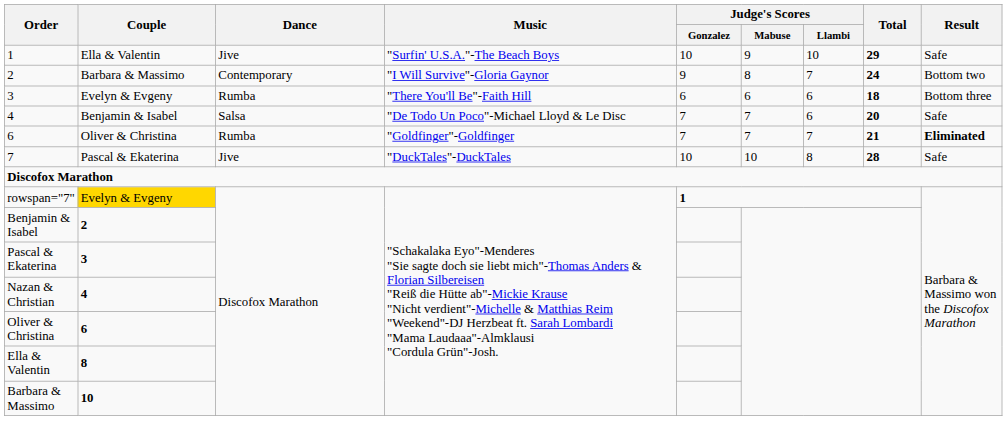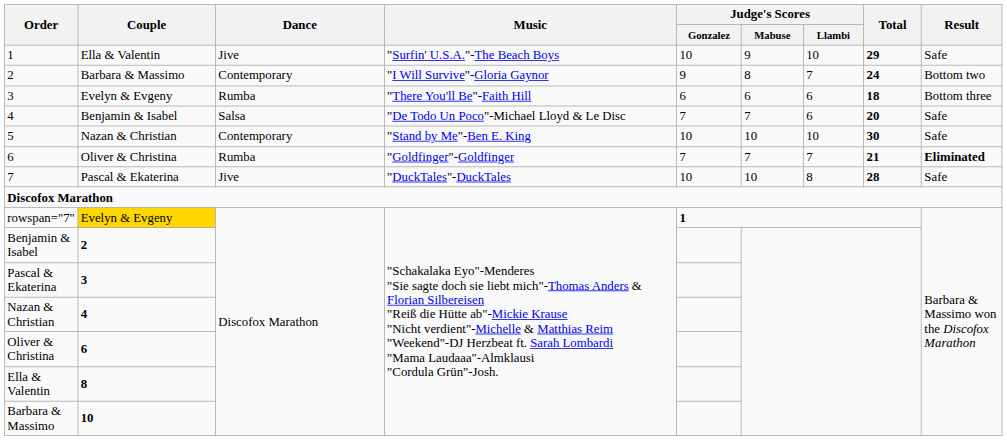+ row: 5 | Nazan & Christian | Contemporary | "Stand by Me"-Ben E. King | 10 | 10 | 10 | 30 | Safe
